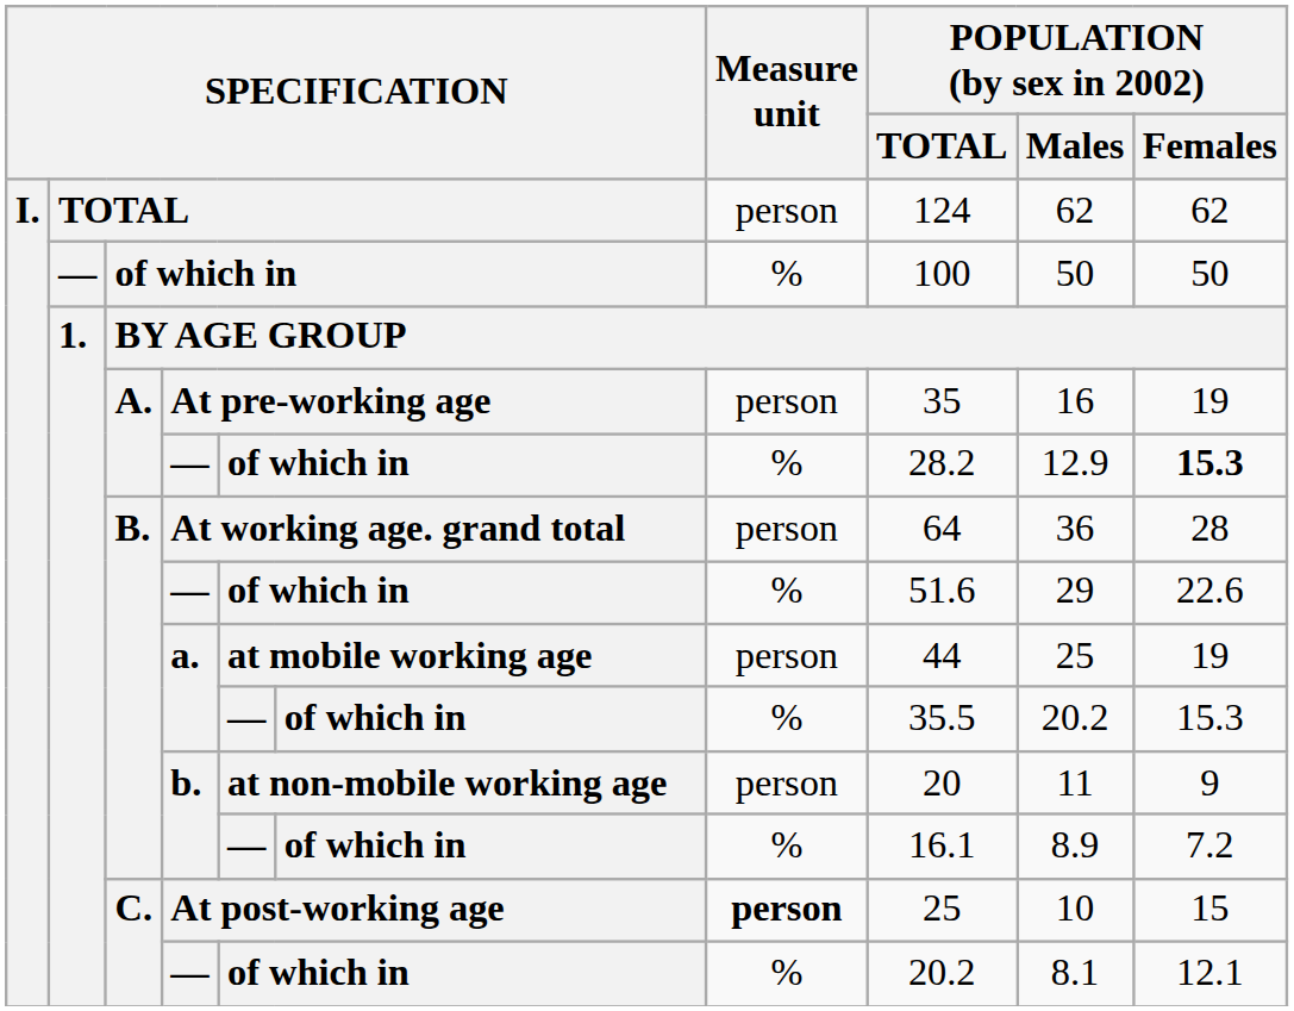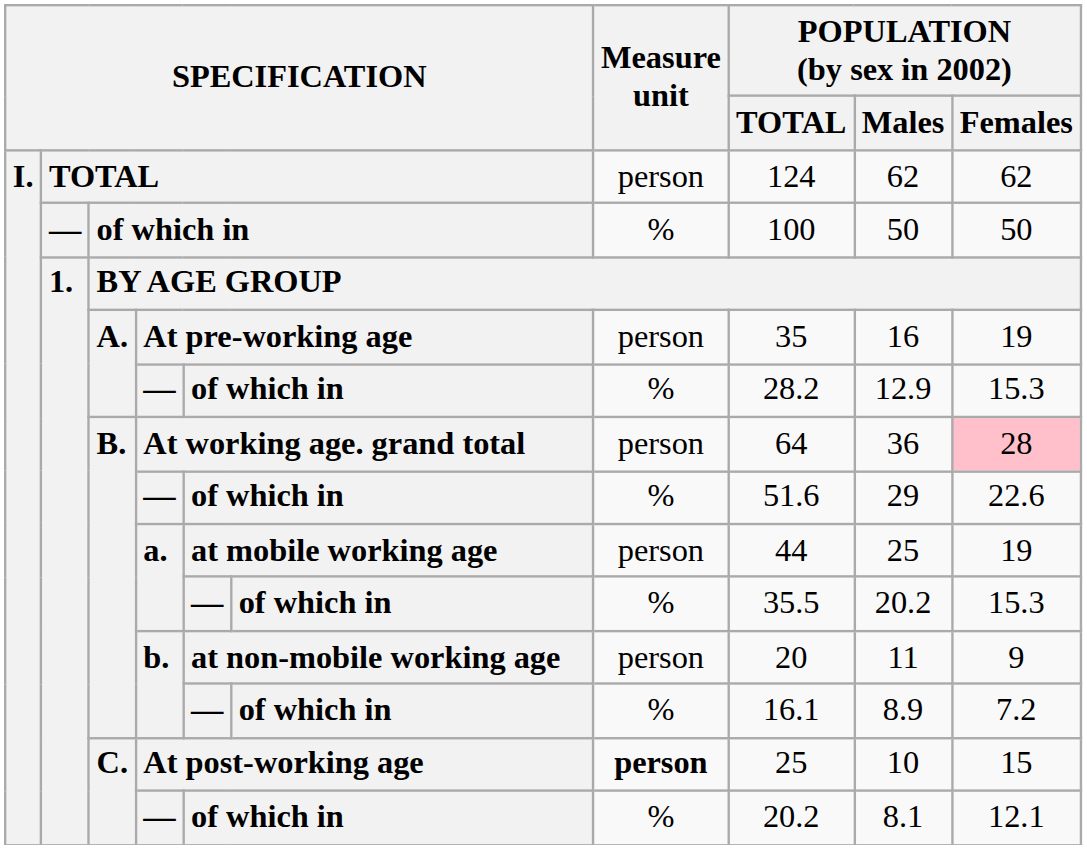A. / — | POPULATION (by sex in 2002) / Females: bold -> normal
At working age. grand total | POPULATION (by sex in 2002) / Females: no background -> pink background
